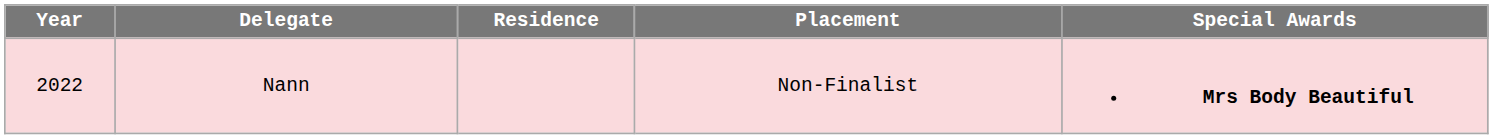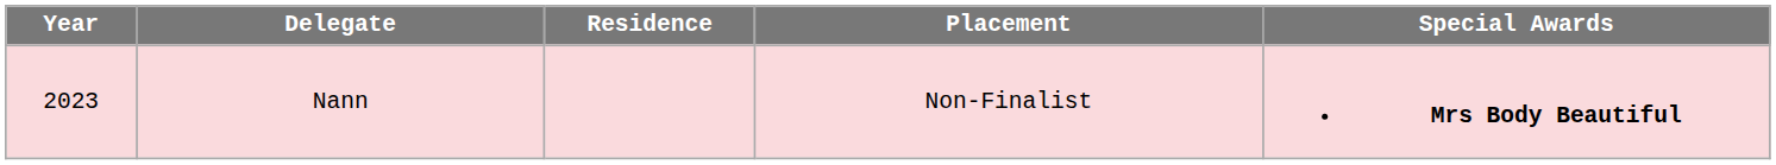Nann | Year: 2022 -> 2023
